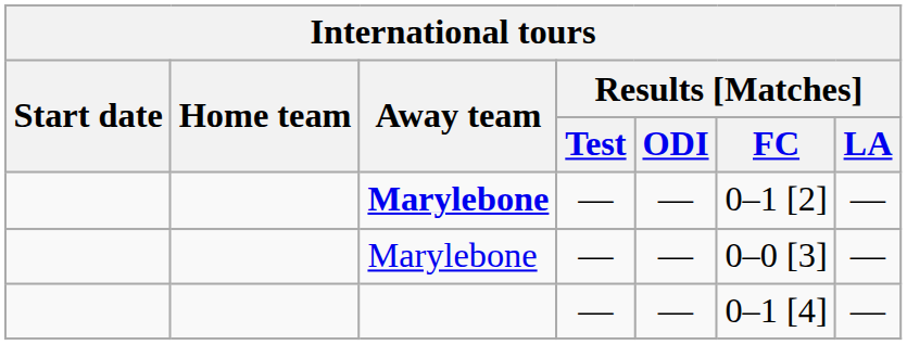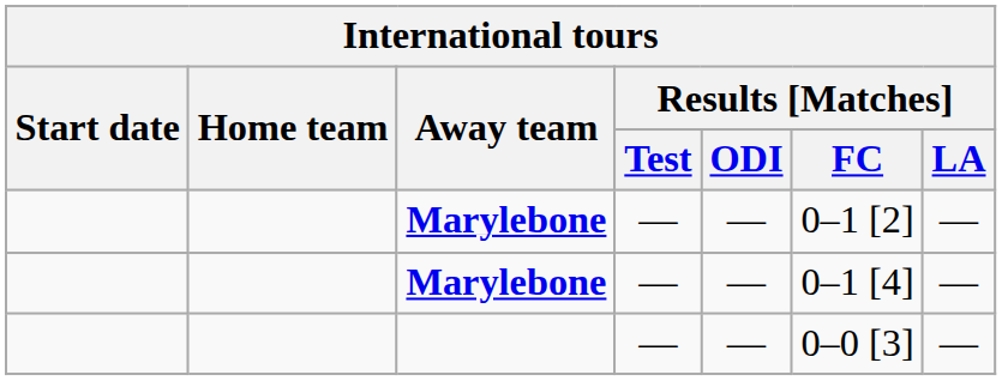row 5 | Away team: normal -> bold
row 5 | Results [Matches] / FC: 0–0 [3] -> 0–1 [4]
row 6 | Results [Matches] / FC: 0–1 [4] -> 0–0 [3]
